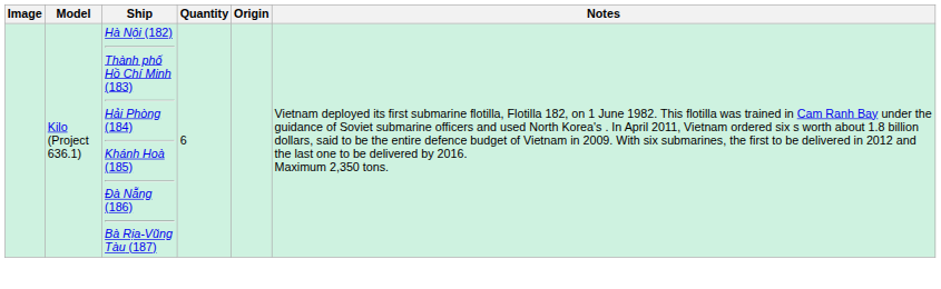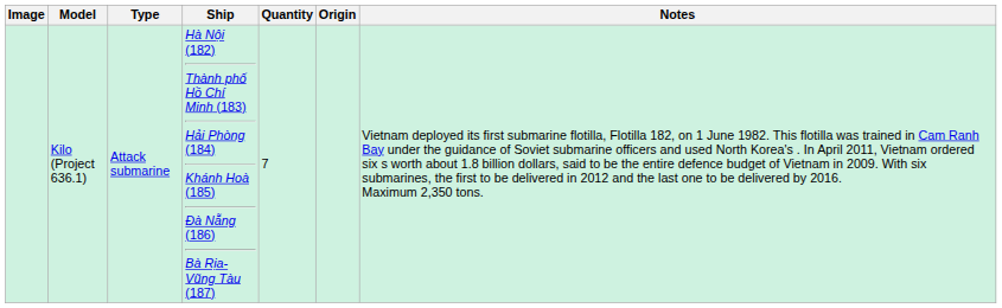+ column: Type | Attack submarine
Kilo (Project 636.1) | Quantity: 6 -> 7
